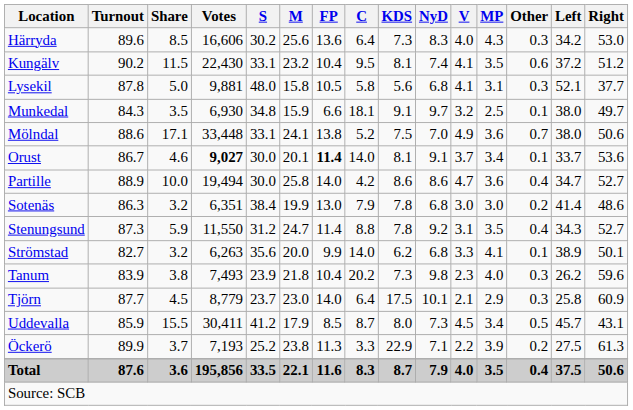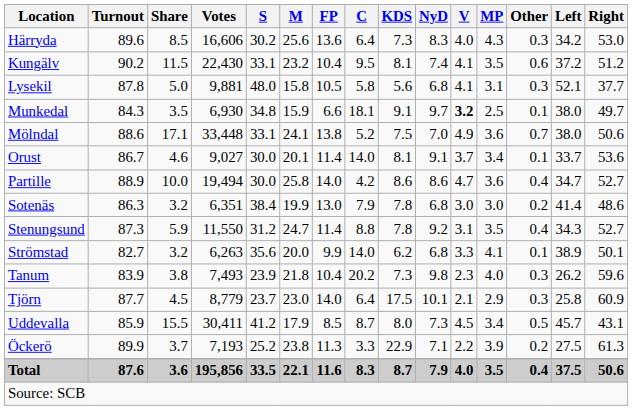Munkedal | V: normal -> bold
Orust | Votes: bold -> normal
Orust | FP: bold -> normal
